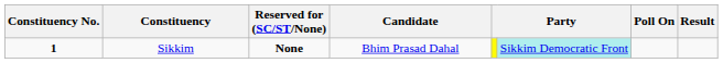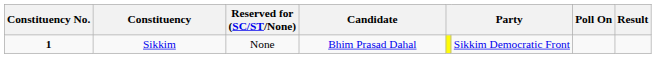Sikkim | Reserved for (SC/ST/None): bold -> normal
Sikkim | column 6: paleturquoise background -> no background
